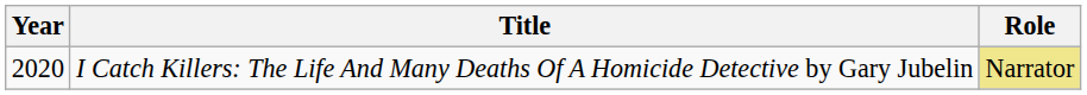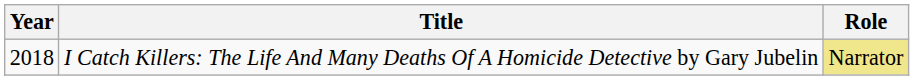row 2 | Year: 2020 -> 2018
